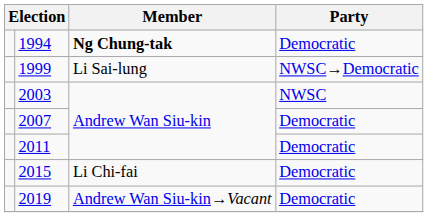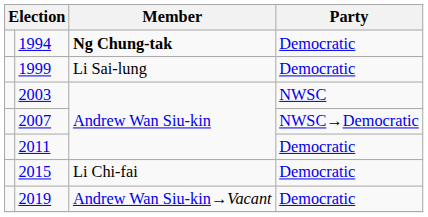1999 | Party: NWSC→Democratic -> Democratic
2007 | Party: Democratic -> NWSC→Democratic
